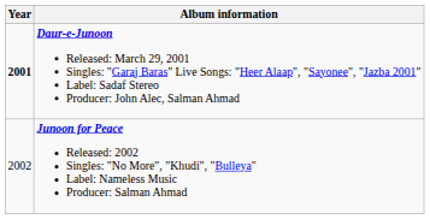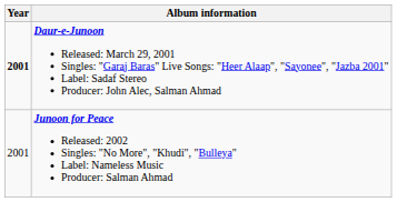row 3 | Year: 2002 -> 2001
